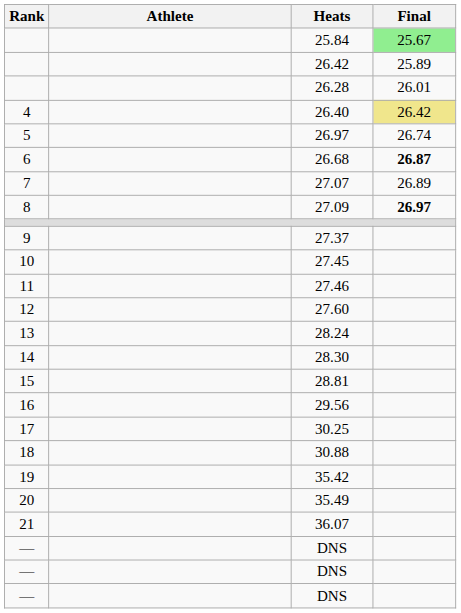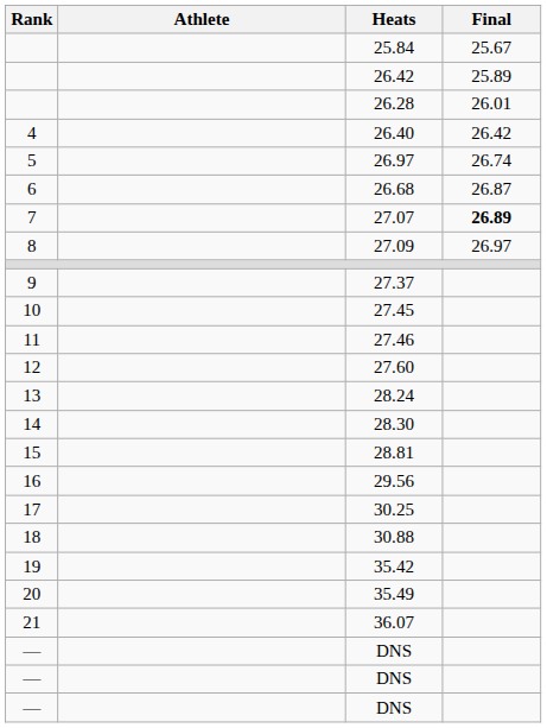25.84 | Final: lightgreen background -> no background
26.40 | Final: khaki background -> no background
26.68 | Final: bold -> normal
27.07 | Final: normal -> bold
27.09 | Final: bold -> normal
